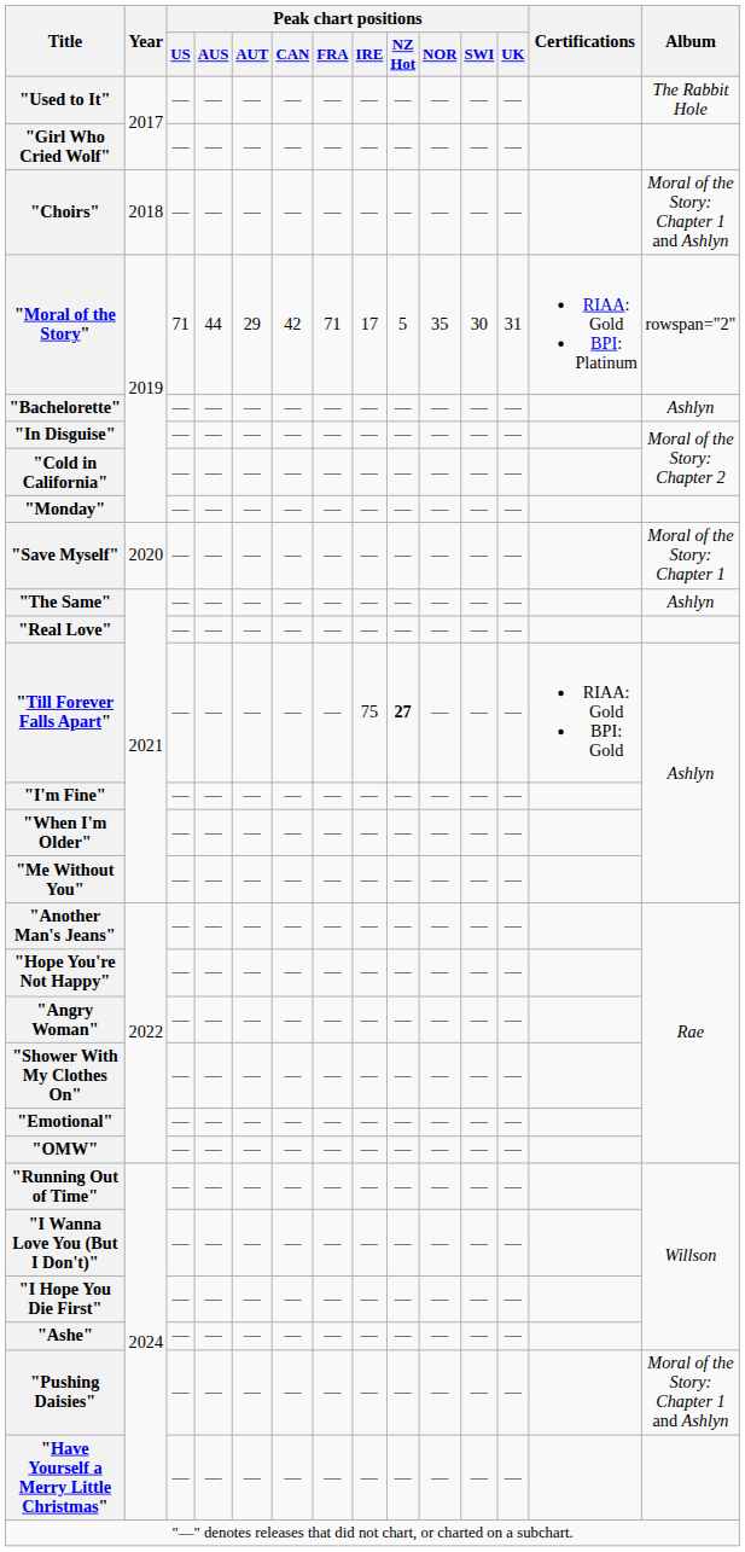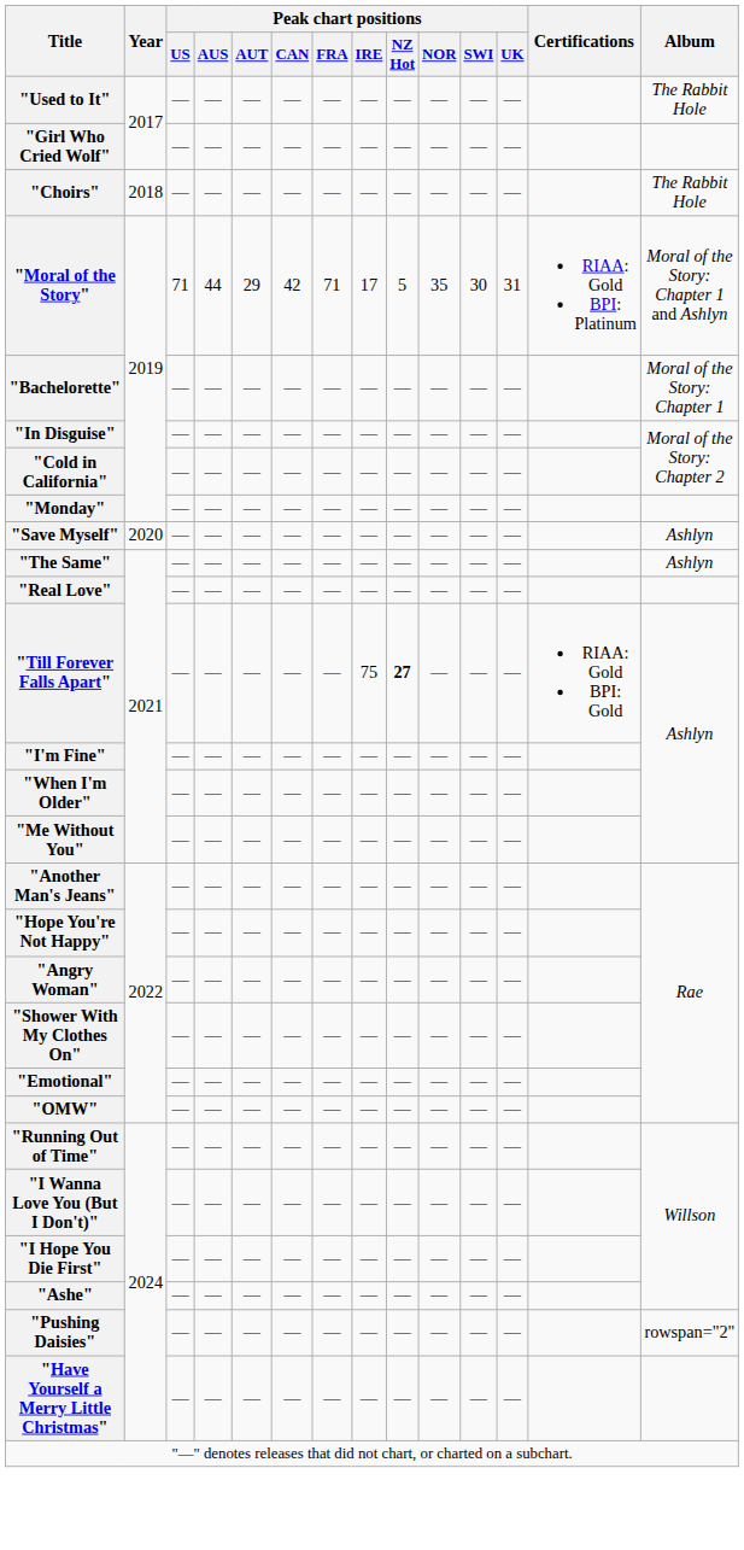"Choirs" | Album: Moral of the Story: Chapter 1 and Ashlyn -> The Rabbit Hole
"Moral of the Story" | Album: rowspan="2" -> Moral of the Story: Chapter 1 and Ashlyn
"Bachelorette" | Album: Ashlyn -> Moral of the Story: Chapter 1
"Save Myself" | Album: Moral of the Story: Chapter 1 -> Ashlyn
"Pushing Daisies" | Album: Moral of the Story: Chapter 1 and Ashlyn -> rowspan="2"
